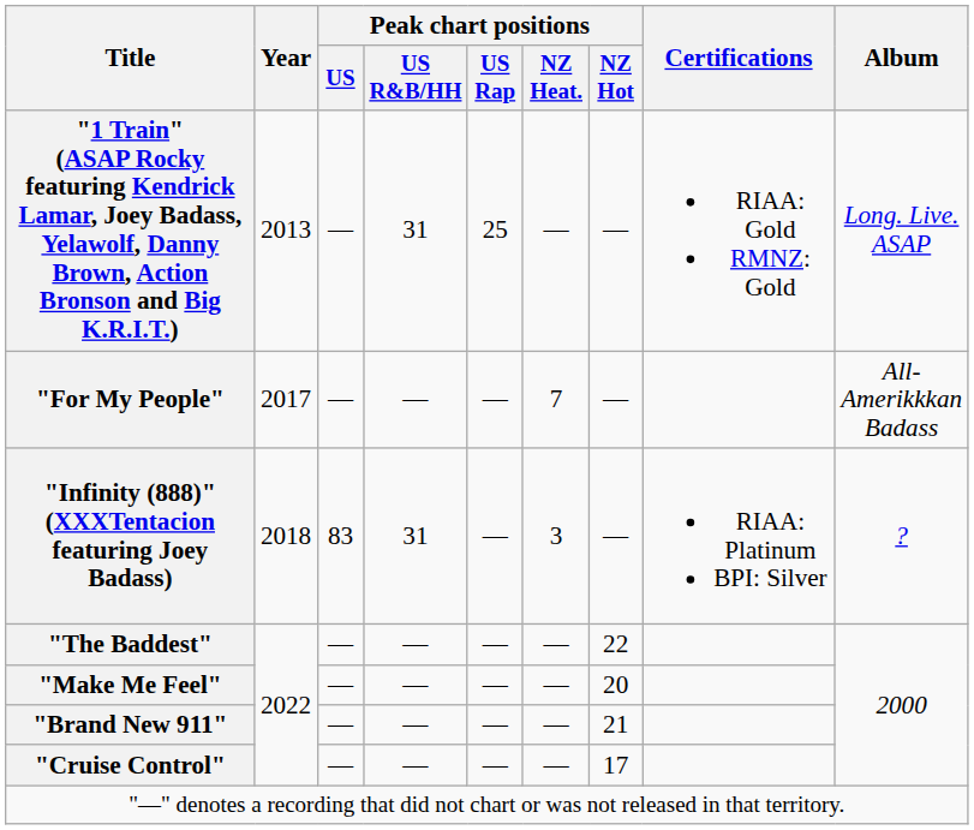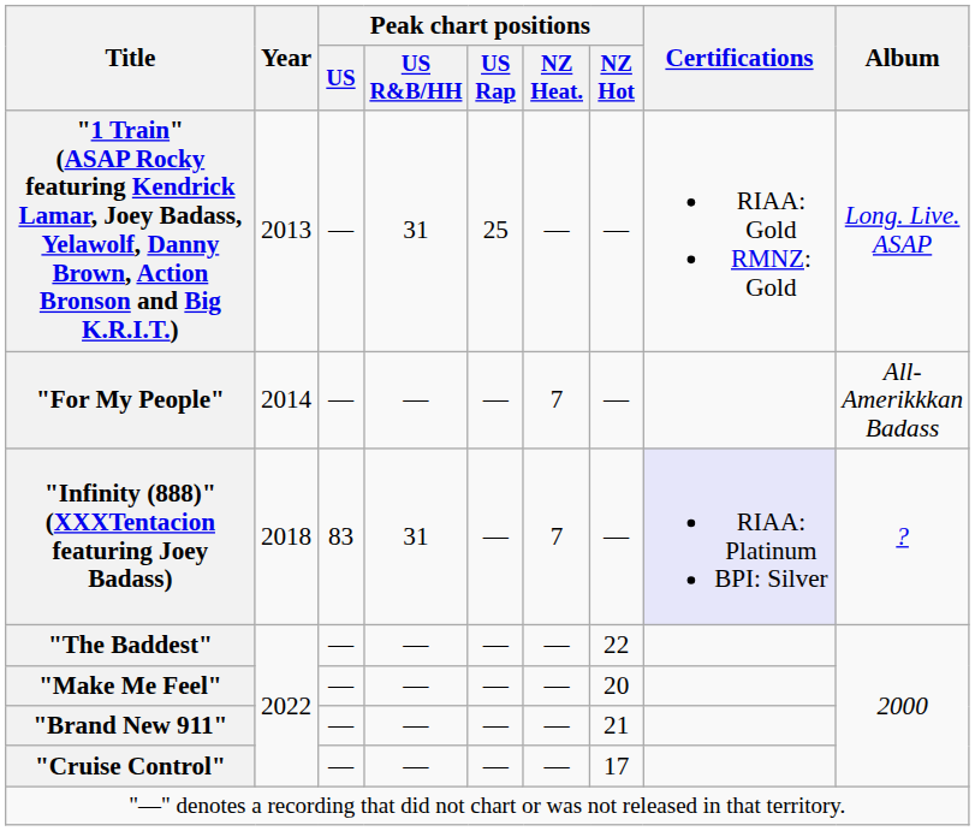"For My People" | Year: 2017 -> 2014
"Infinity (888)" (XXXTentacion featuring Joey Badass) | Peak chart positions / NZ Heat.: 3 -> 7
"Infinity (888)" (XXXTentacion featuring Joey Badass) | Certifications: no background -> lavender background
